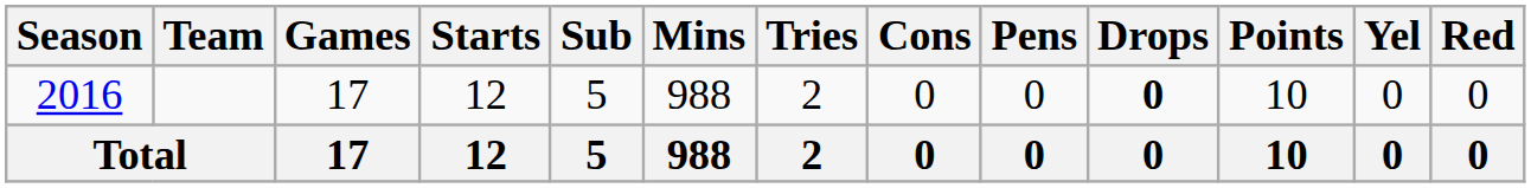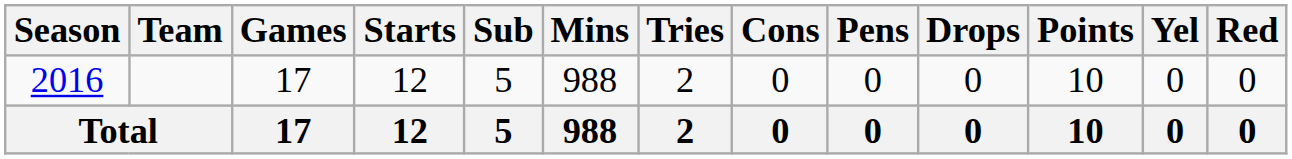2016 | Drops: bold -> normal
